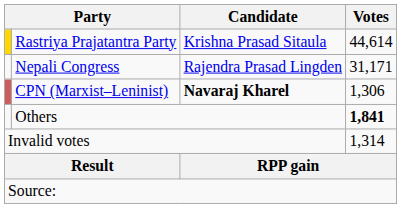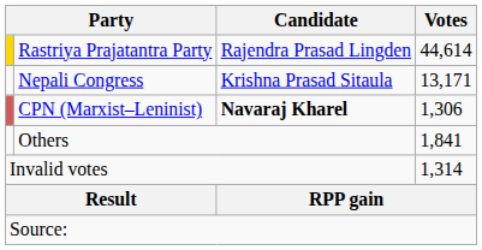Rastriya Prajatantra Party | Candidate: Krishna Prasad Sitaula -> Rajendra Prasad Lingden
Nepali Congress | Candidate: Rajendra Prasad Lingden -> Krishna Prasad Sitaula
Nepali Congress | Votes: 31,171 -> 13,171
Others | Votes: bold -> normal
